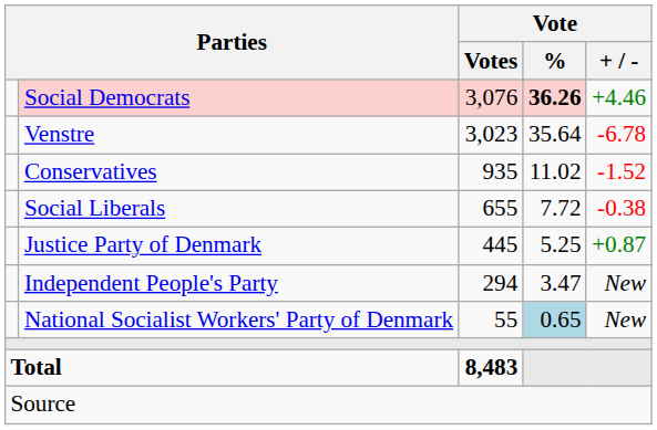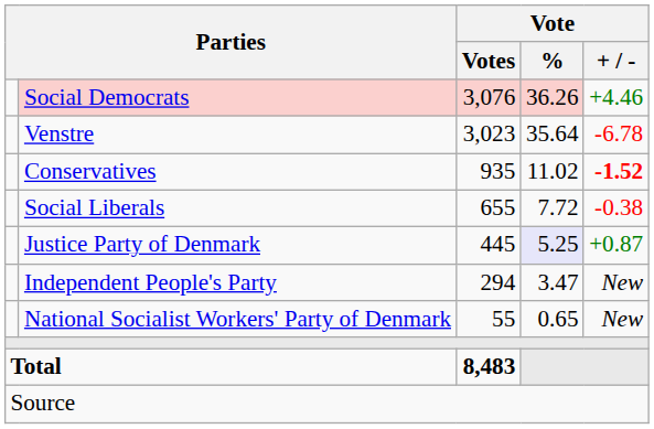Social Democrats | Vote / %: bold -> normal
Conservatives | Vote / + / -: normal -> bold
Justice Party of Denmark | Vote / %: no background -> lavender background
National Socialist Workers' Party of Denmark | Vote / %: lightblue background -> no background
